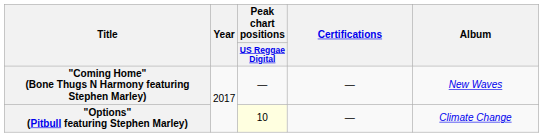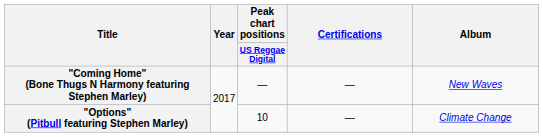"Options" (Pitbull featuring Stephen Marley) | Peak chart positions / US Reggae Digital: lightyellow background -> no background
